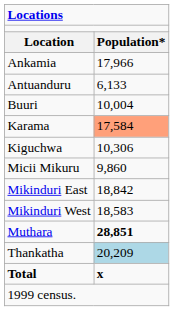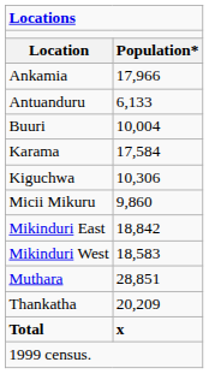Karama | column 2: lightsalmon background -> no background
Muthara | column 2: bold -> normal
Thankatha | column 2: lightblue background -> no background
